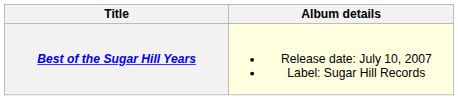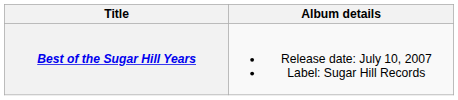Best of the Sugar Hill Years | Album details: lightyellow background -> no background
